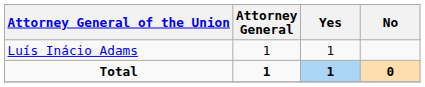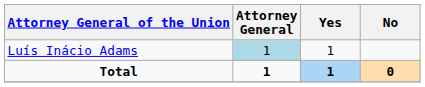Luís Inácio Adams | Attorney General: no background -> lightblue background
